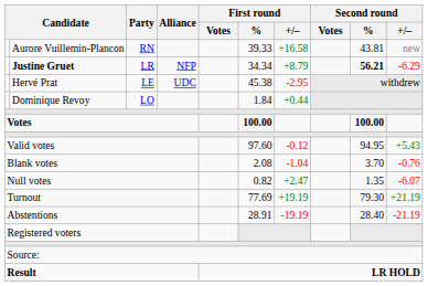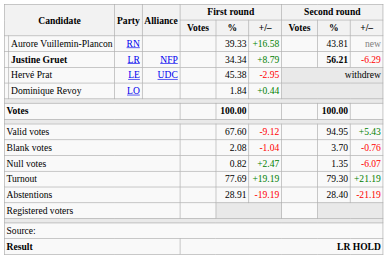Valid votes | First round / %: 97.60 -> 67.60
Valid votes | First round / +/–: -0.12 -> -9.12
